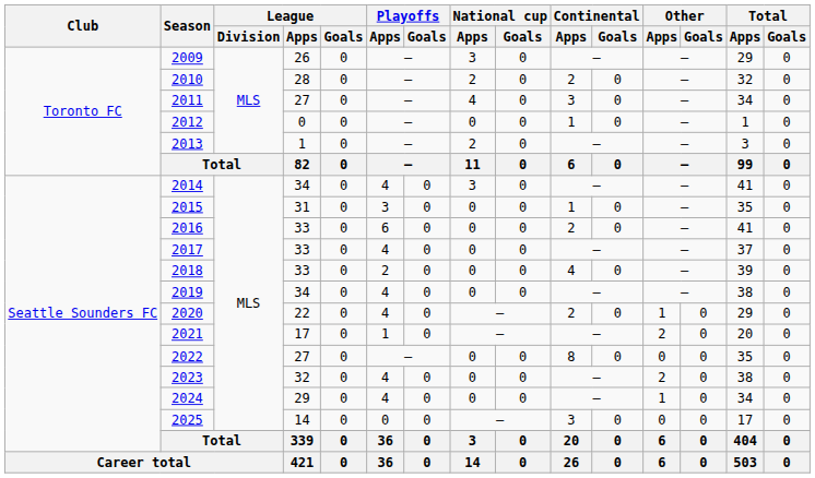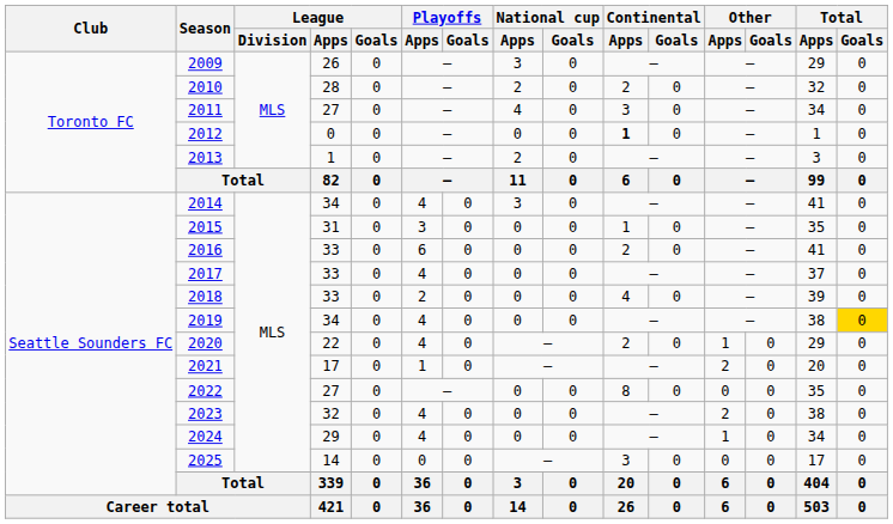2012 | Continental / Apps: normal -> bold
2019 | Total / Goals: no background -> gold background
